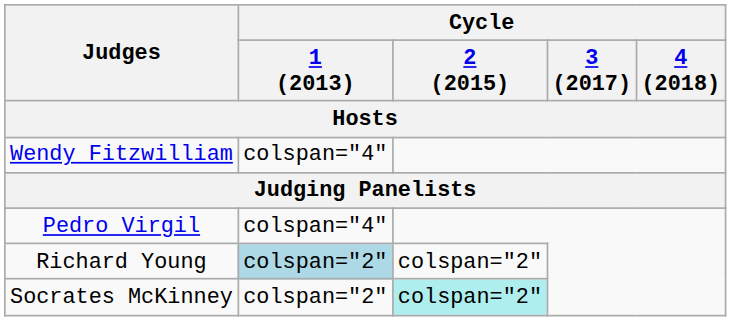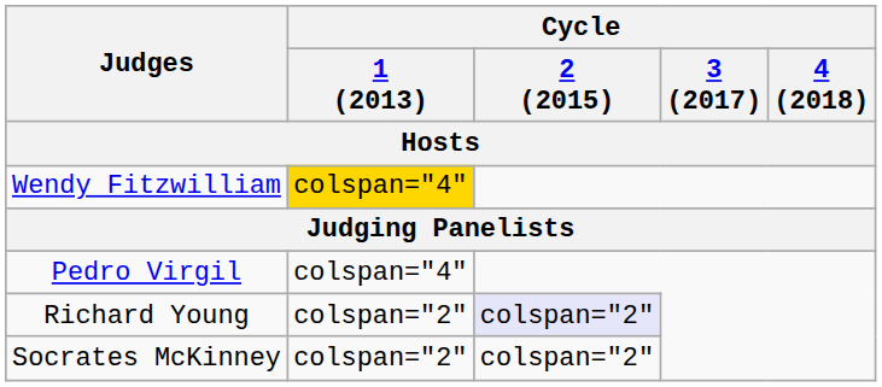Wendy Fitzwilliam | Cycle / 1 (2013): no background -> gold background
Richard Young | Cycle / 1 (2013): lightblue background -> no background
Richard Young | Cycle / 2 (2015): no background -> lavender background
Socrates McKinney | Cycle / 2 (2015): paleturquoise background -> no background
